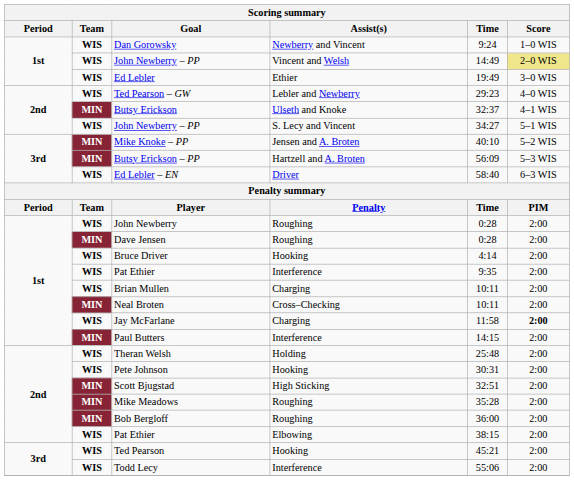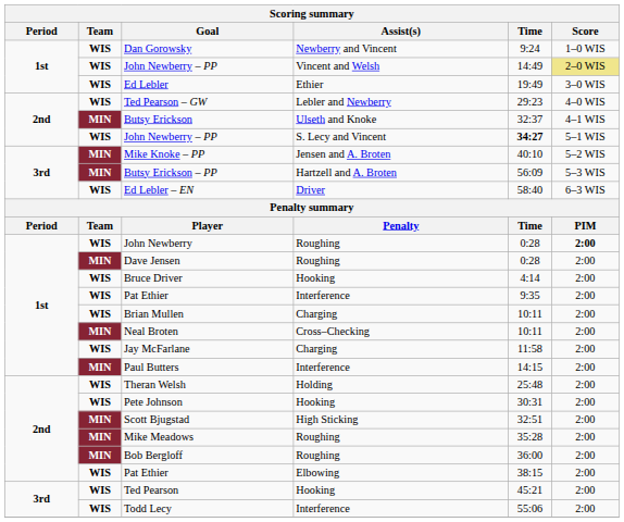John Newberry – PP / S. Lecy and Vincent | Time: normal -> bold
John Newberry | Score: normal -> bold
Jay McFarlane | Score: bold -> normal
